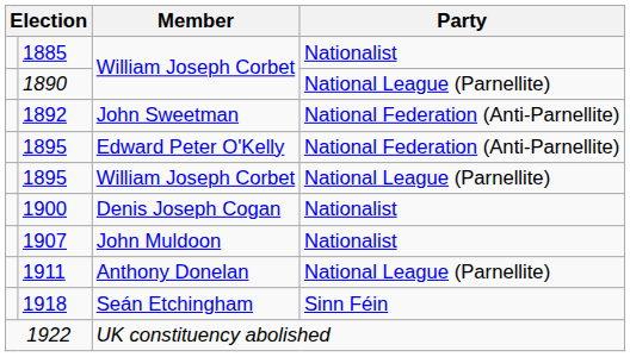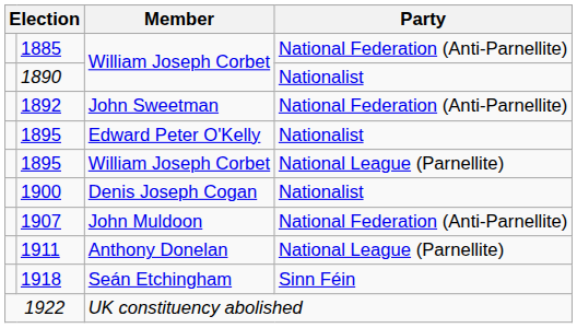1885 | Party: Nationalist -> National Federation (Anti-Parnellite)
1890 | Party: National League (Parnellite) -> Nationalist
1895 / Edward Peter O'Kelly | Party: National Federation (Anti-Parnellite) -> Nationalist
1907 | Party: Nationalist -> National Federation (Anti-Parnellite)
